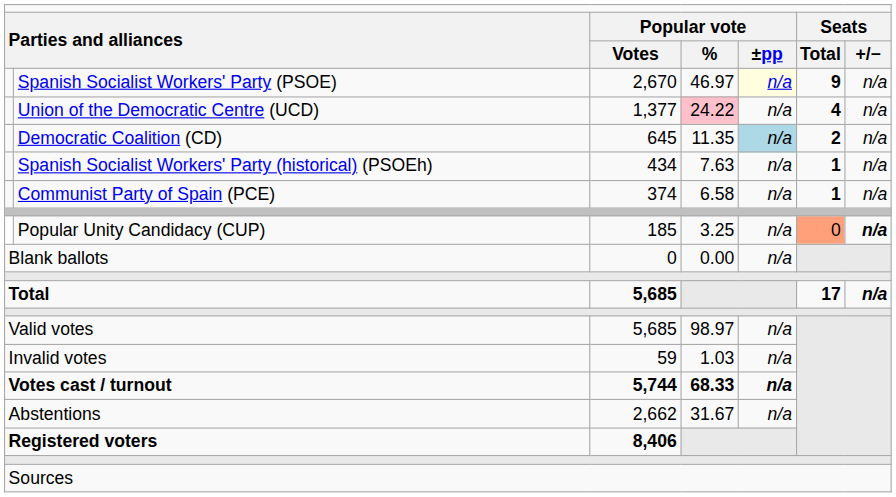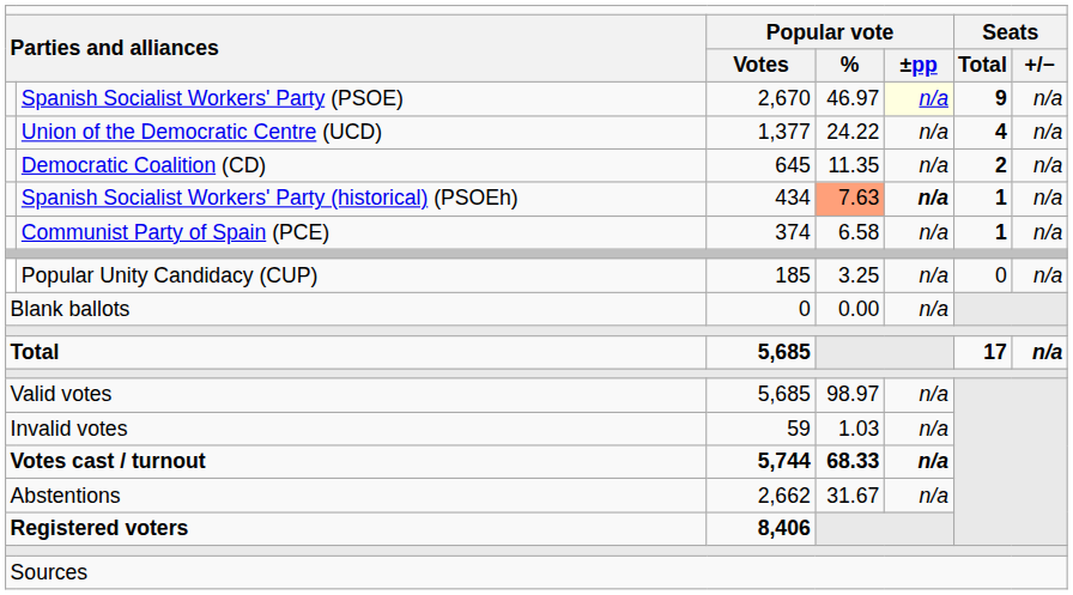Union of the Democratic Centre (UCD) | column 4: pink background -> no background
Democratic Coalition (CD) | column 5: lightblue background -> no background
Spanish Socialist Workers' Party (historical) (PSOEh) | column 4: no background -> lightsalmon background
Spanish Socialist Workers' Party (historical) (PSOEh) | column 5: normal -> bold
Popular Unity Candidacy (CUP) | column 6: lightsalmon background -> no background
Popular Unity Candidacy (CUP) | column 7: bold -> normal
